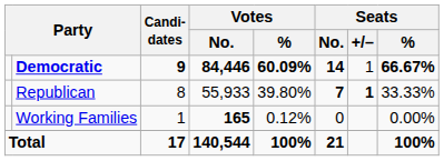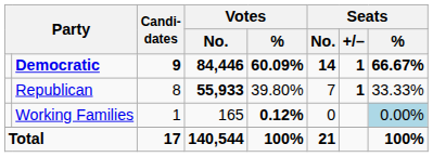Democratic | Seats / +/–: normal -> bold
Republican | Votes / No.: normal -> bold
Republican | Seats / No.: bold -> normal
Working Families | Votes / No.: bold -> normal
Working Families | Votes / %: normal -> bold
Working Families | Seats / %: no background -> lightblue background
